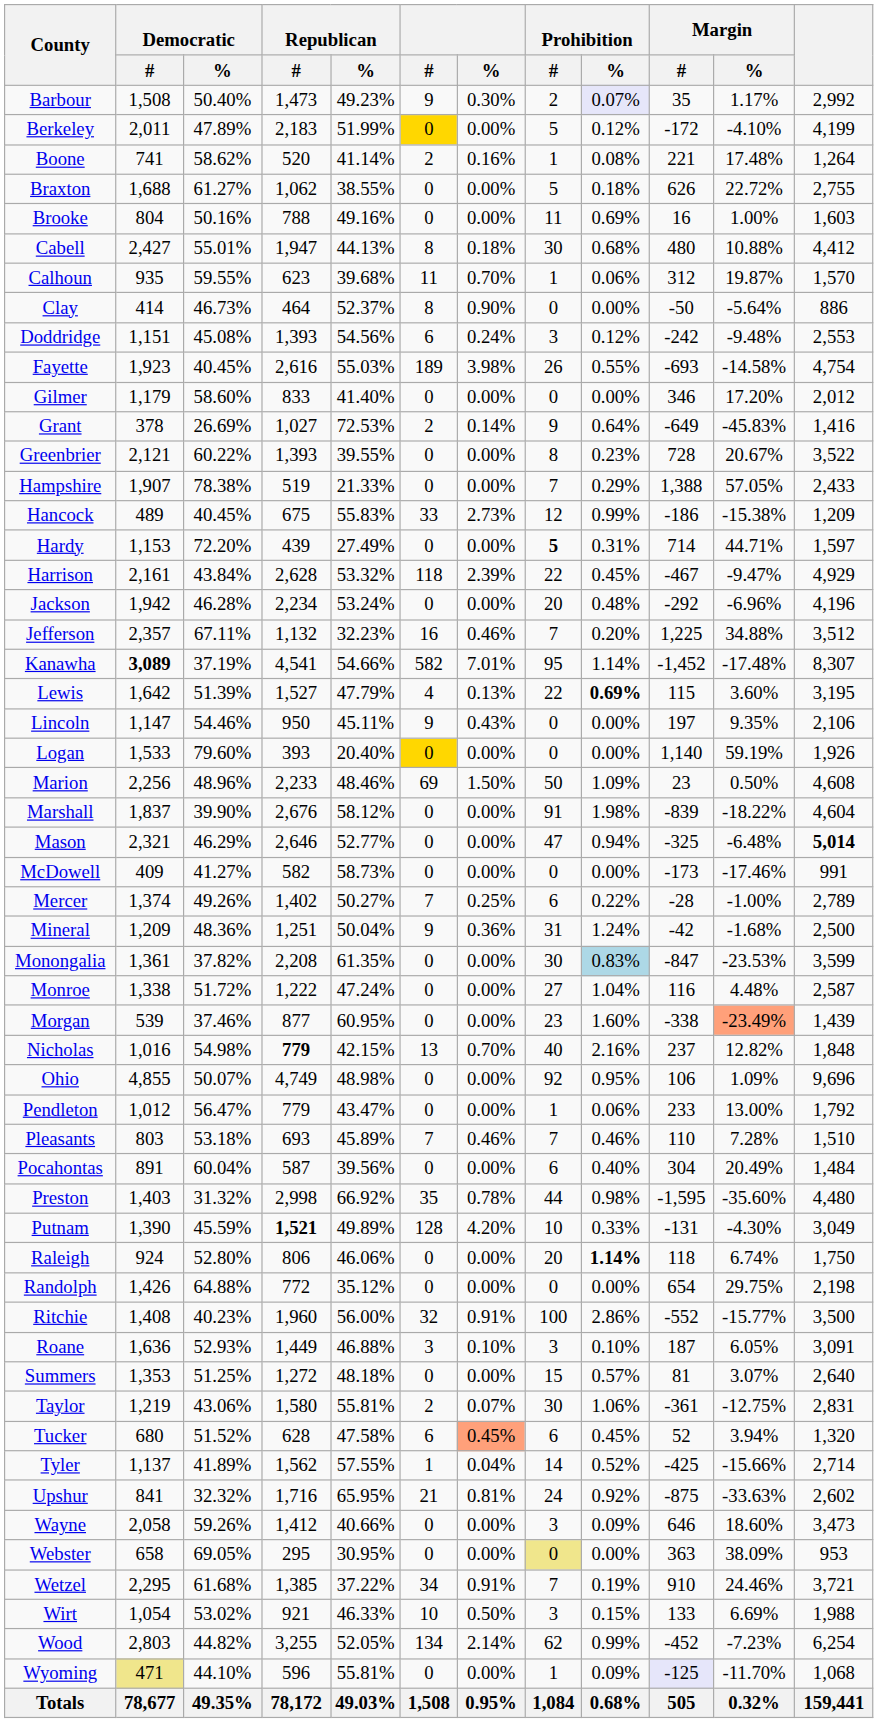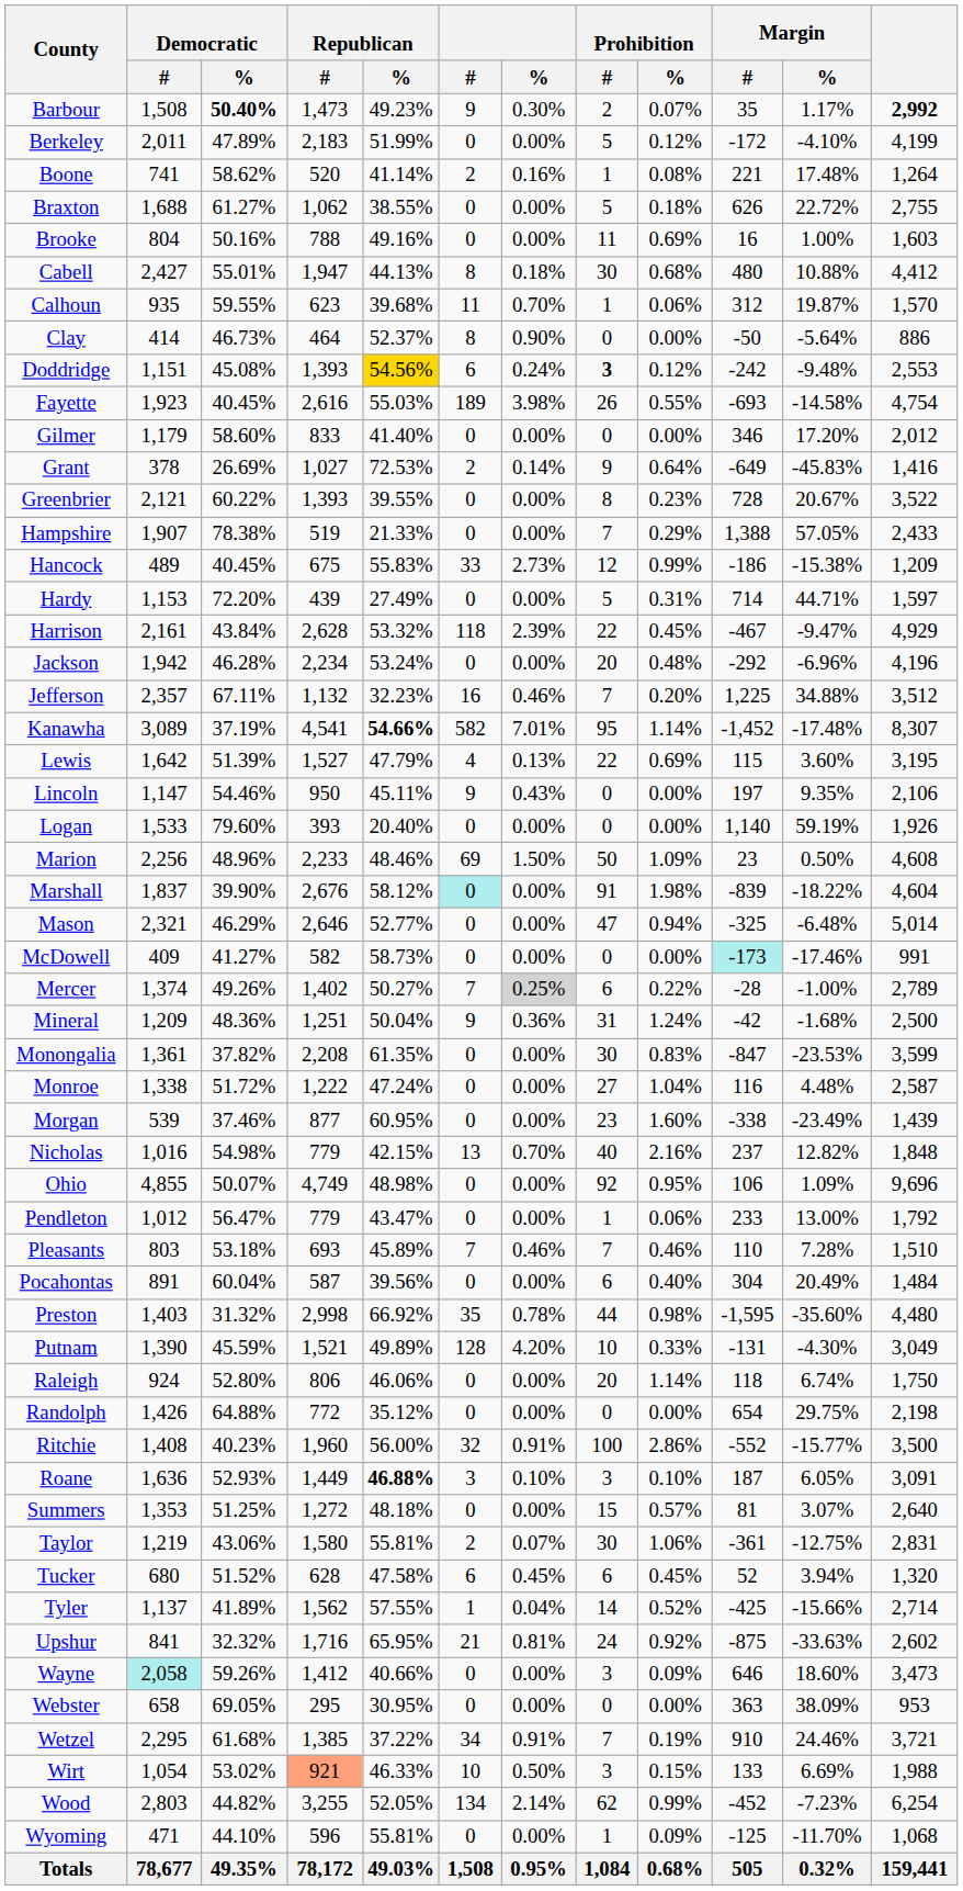Barbour | Democratic / %: normal -> bold
Barbour | Prohibition / %: lavender background -> no background
Barbour | column 12: normal -> bold
Berkeley | #: gold background -> no background
Doddridge | Republican / %: no background -> gold background
Doddridge | Prohibition / #: normal -> bold
Hardy | Prohibition / #: bold -> normal
Kanawha | Democratic / #: bold -> normal
Kanawha | Republican / %: normal -> bold
Lewis | Prohibition / %: bold -> normal
Logan | #: gold background -> no background
Marshall | #: no background -> paleturquoise background
Mason | column 12: bold -> normal
McDowell | Margin / #: no background -> paleturquoise background
Mercer | %: no background -> lightgrey background
Monongalia | Prohibition / %: lightblue background -> no background
Morgan | Margin / %: lightsalmon background -> no background
Nicholas | Republican / #: bold -> normal
Putnam | Republican / #: bold -> normal
Raleigh | Prohibition / %: bold -> normal
Roane | Republican / %: normal -> bold
Tucker | %: lightsalmon background -> no background
Wayne | Democratic / #: no background -> paleturquoise background
Webster | Prohibition / #: khaki background -> no background
Wirt | Republican / #: no background -> lightsalmon background
Wyoming | Democratic / #: khaki background -> no background
Wyoming | Margin / #: lavender background -> no background
